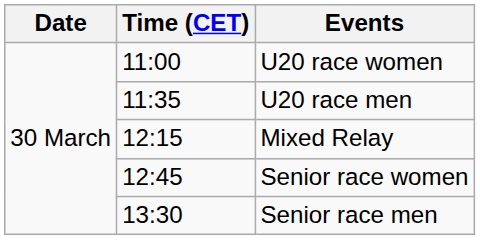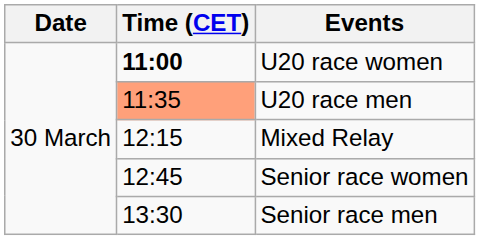U20 race women | Time (CET): normal -> bold
U20 race men | Time (CET): no background -> lightsalmon background
